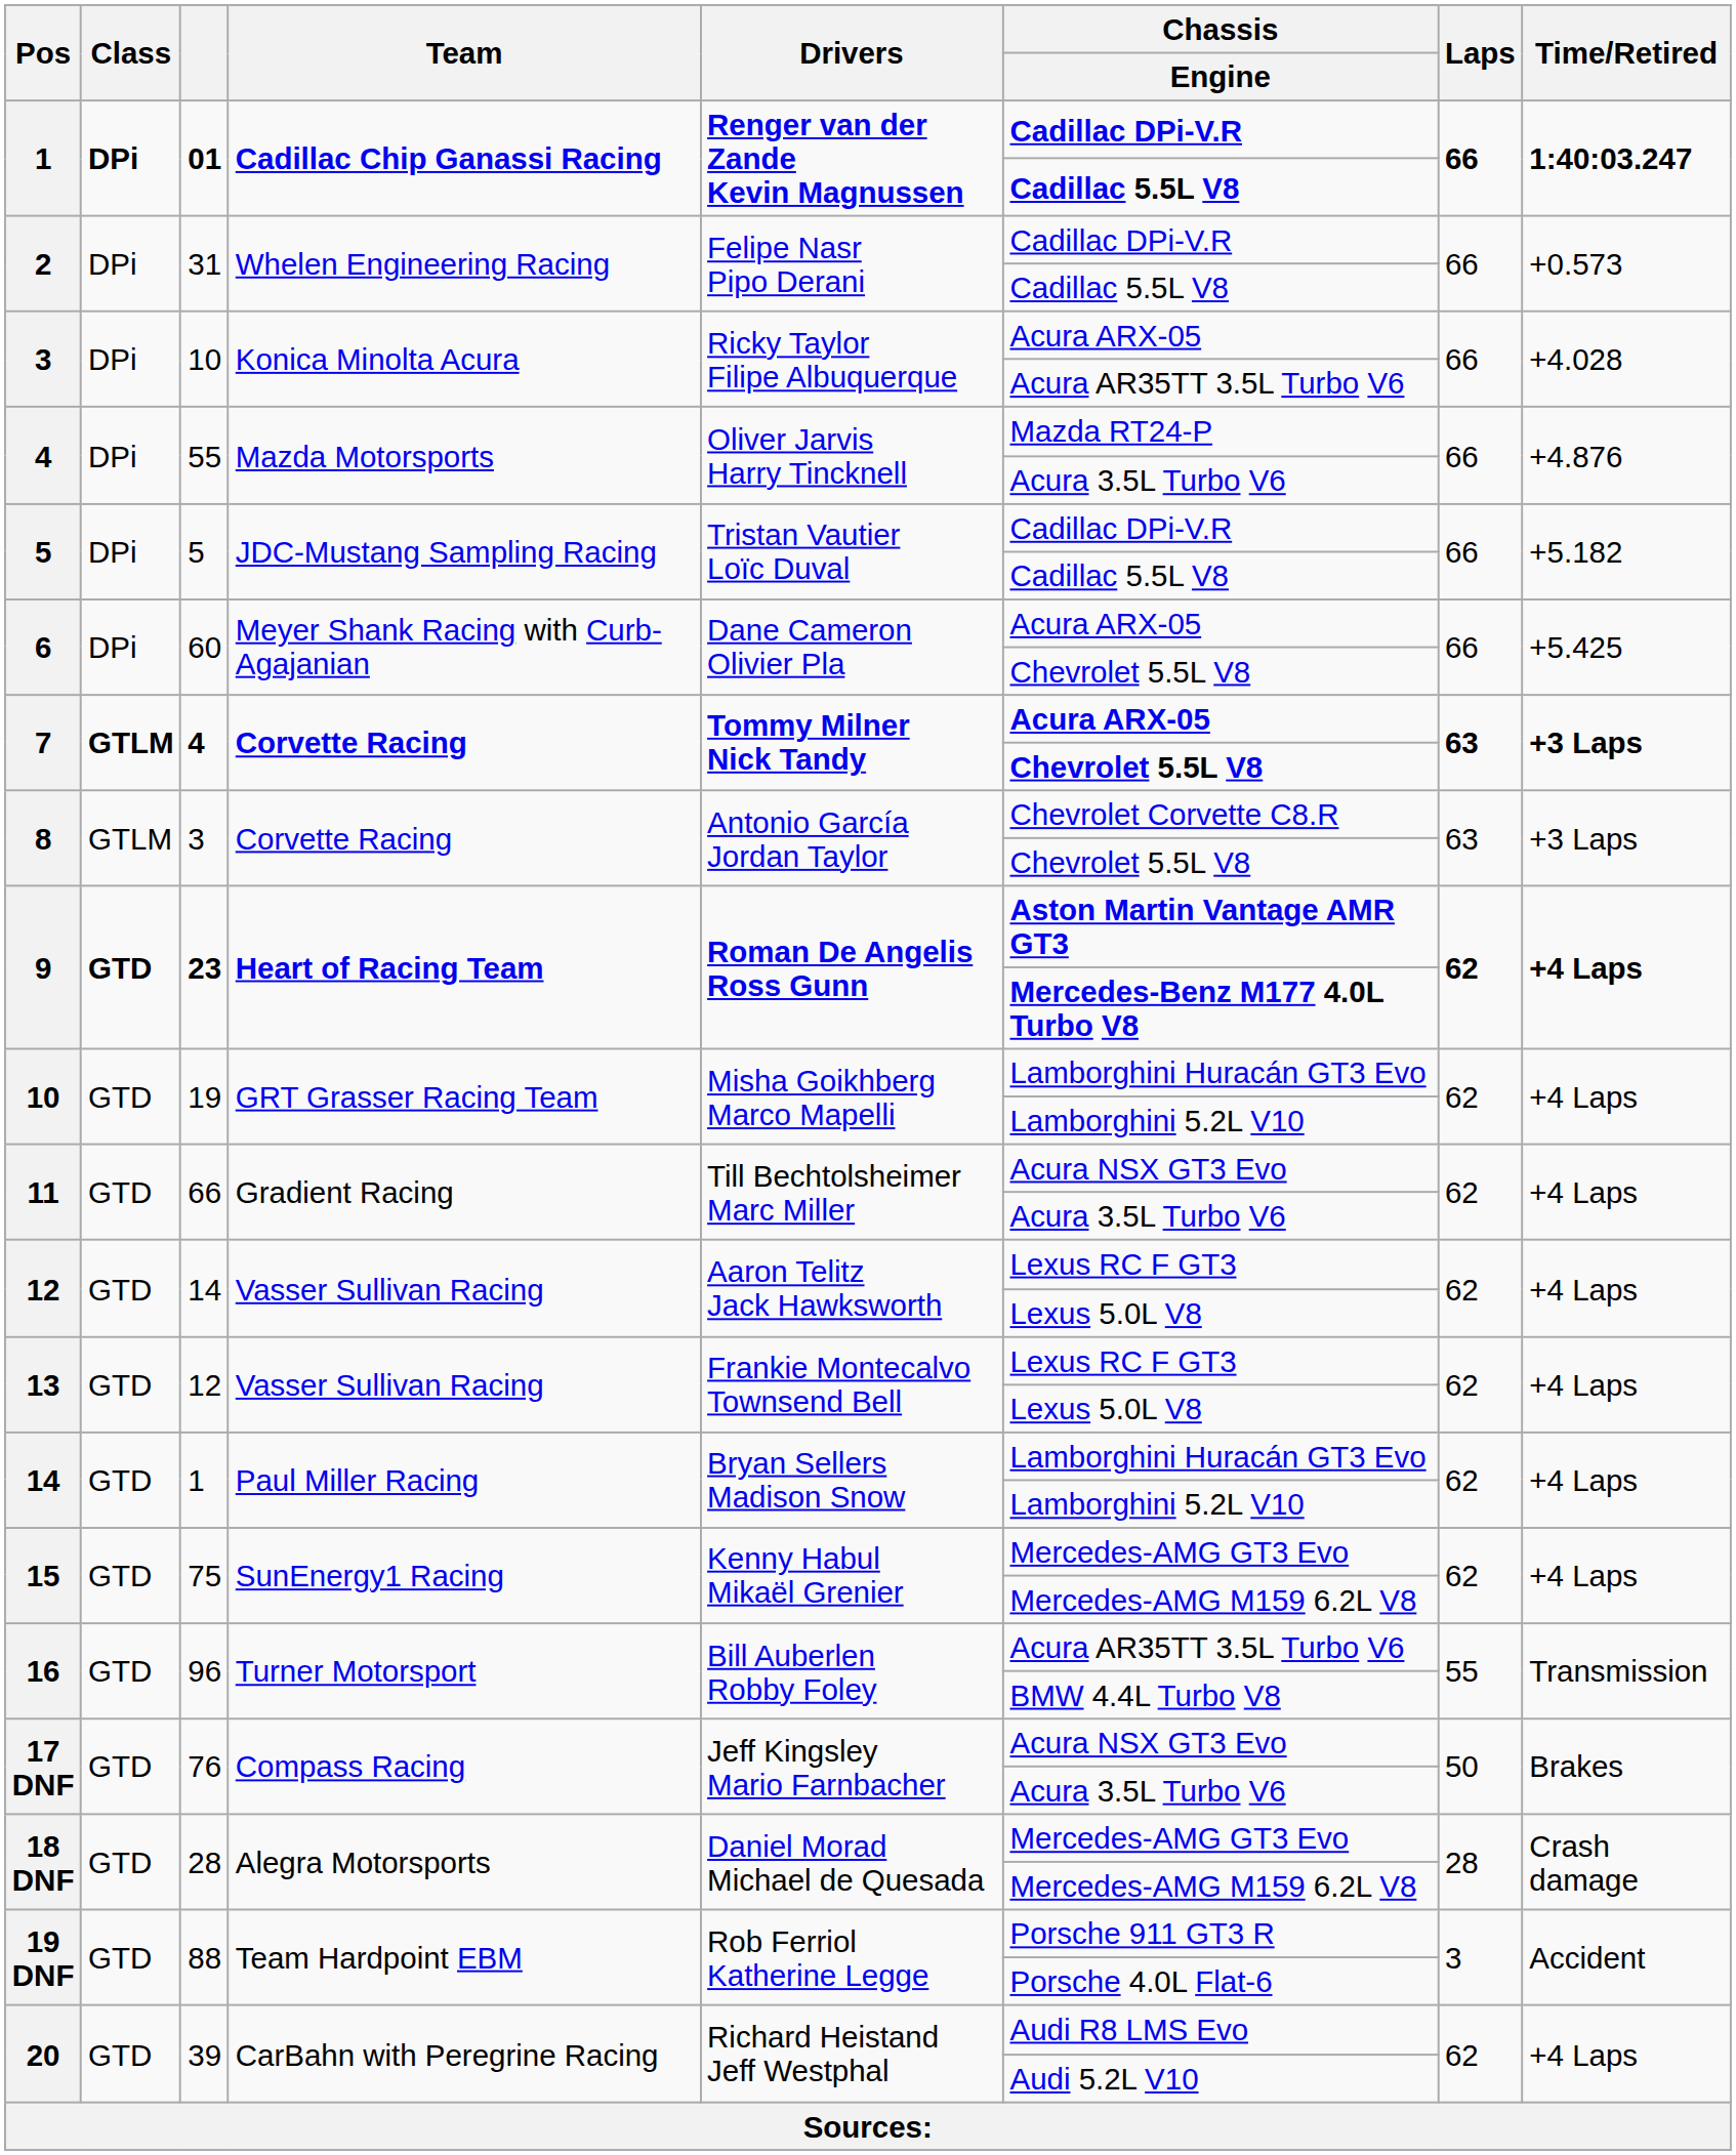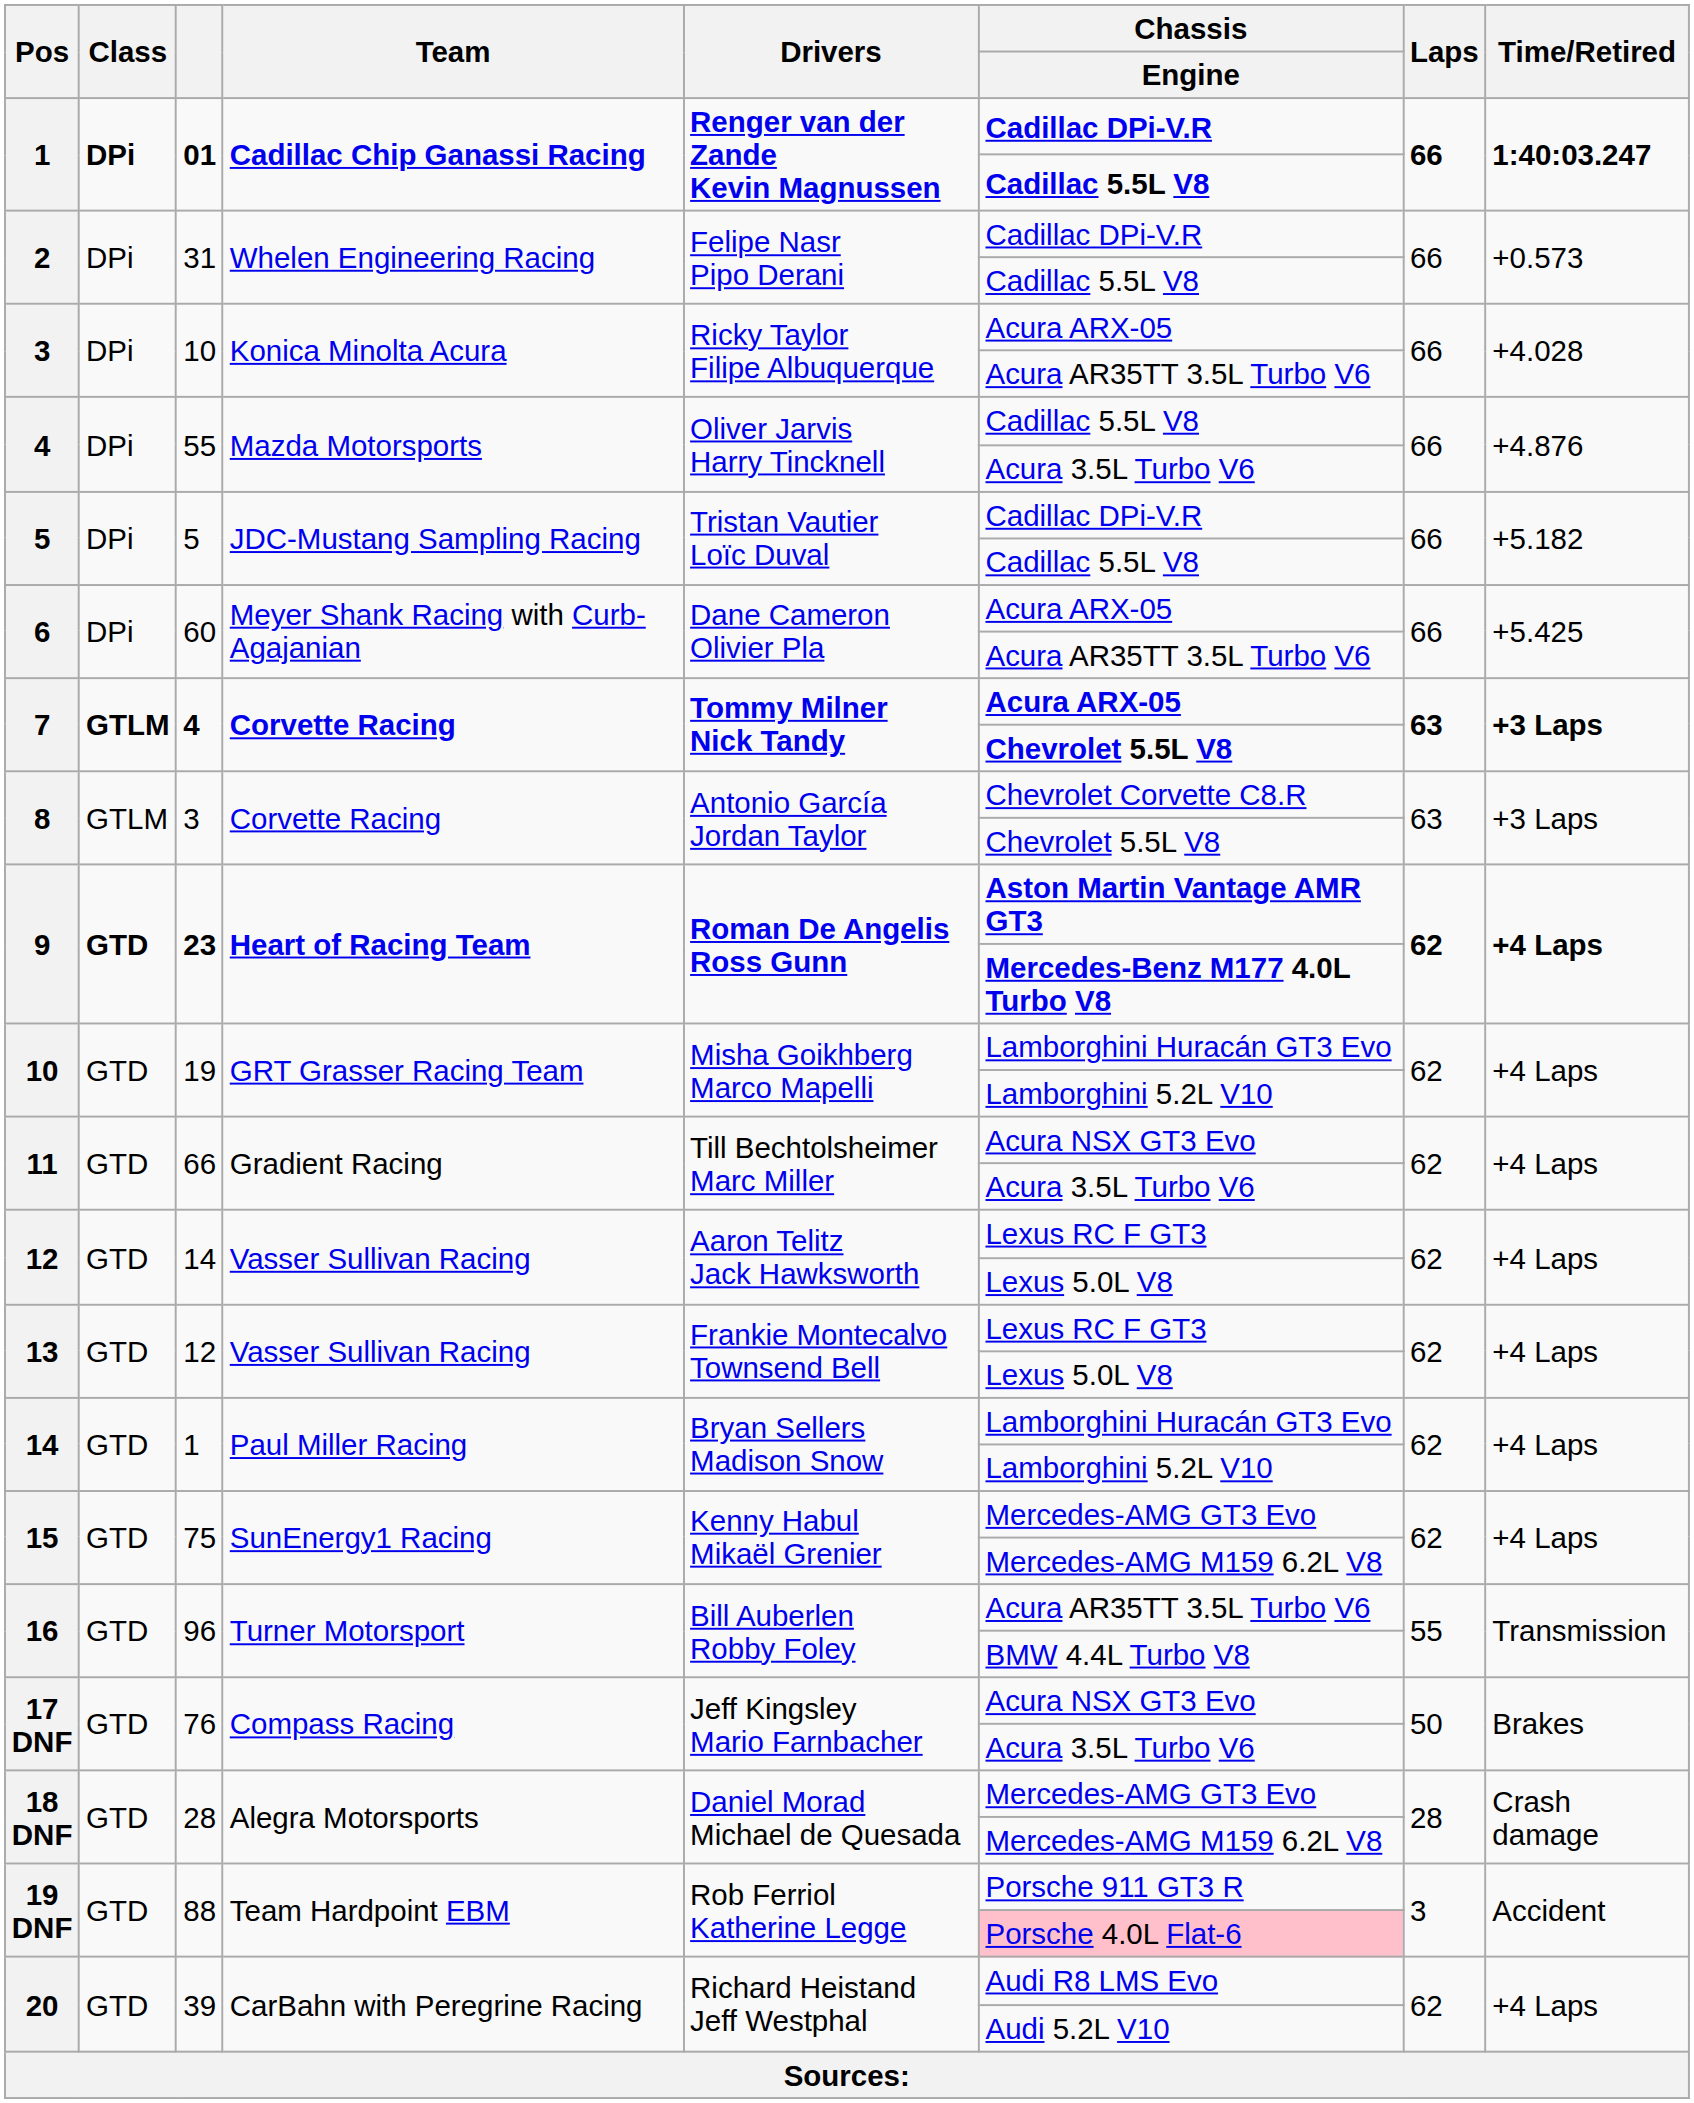row 9 | Chassis / Engine: Mazda RT24-P -> Cadillac 5.5L V8
row 14 | Chassis / Engine: Chevrolet 5.5L V8 -> Acura AR35TT 3.5L Turbo V6
row 40 | Chassis / Engine: no background -> pink background
